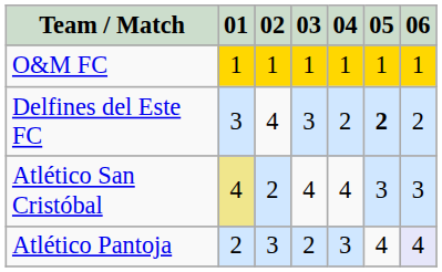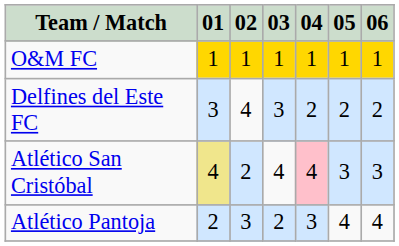Delfines del Este FC | 05: bold -> normal
Atlético San Cristóbal | 04: no background -> pink background
Atlético Pantoja | 06: lavender background -> no background
